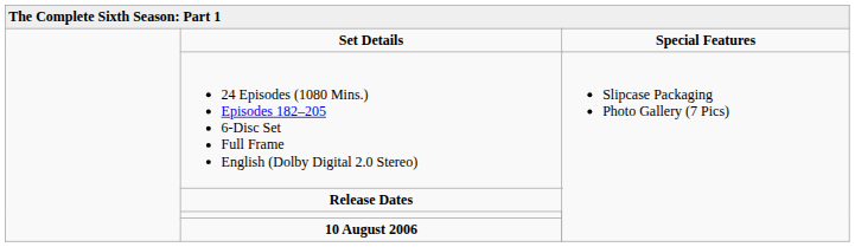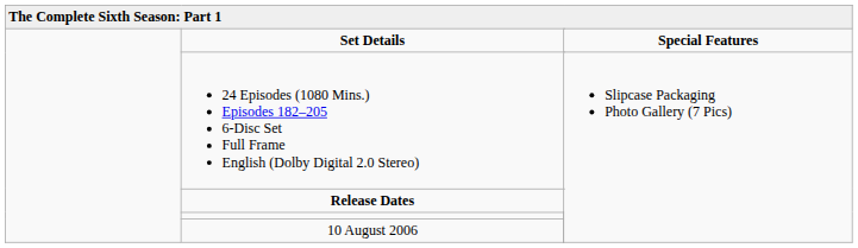10 August 2006 | column 2: bold -> normal
